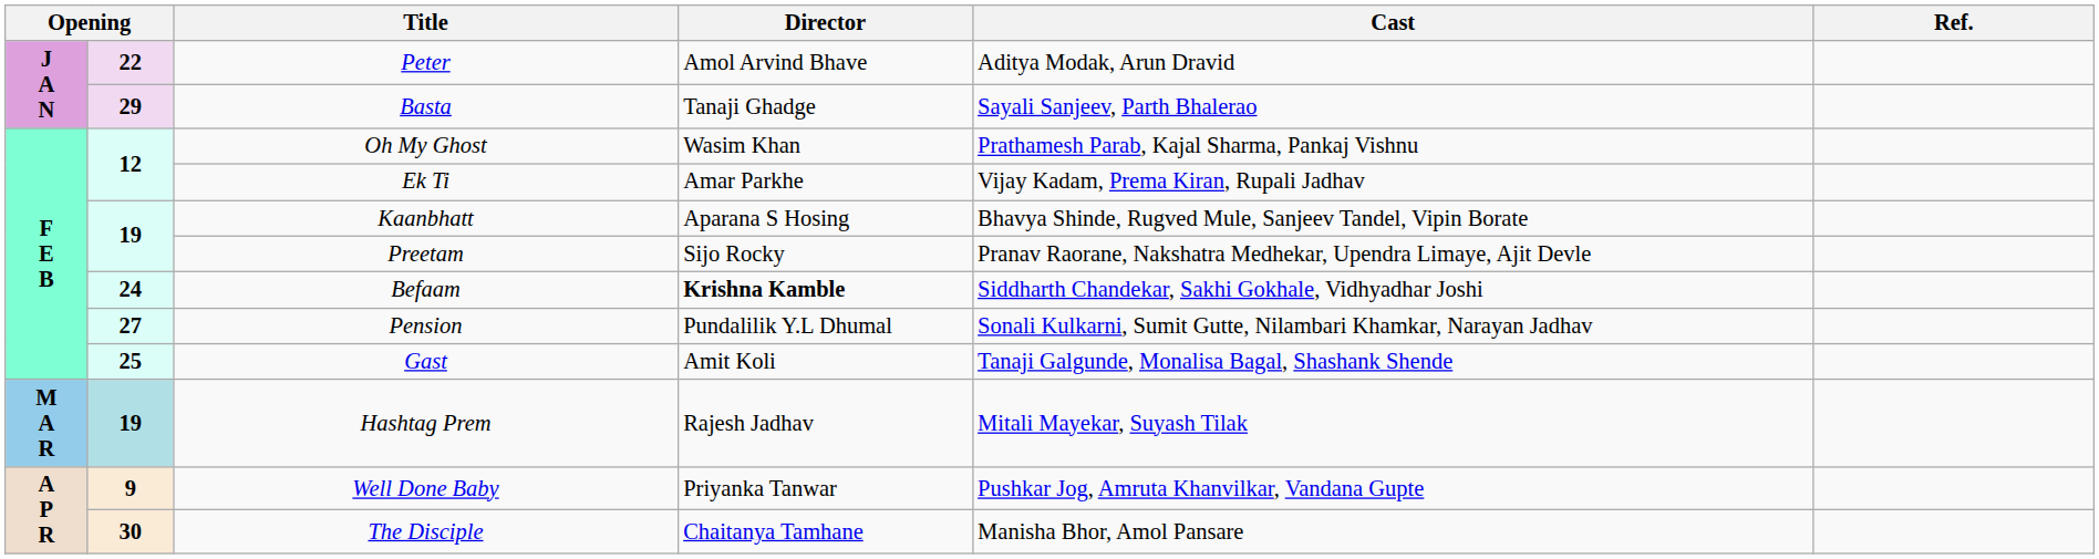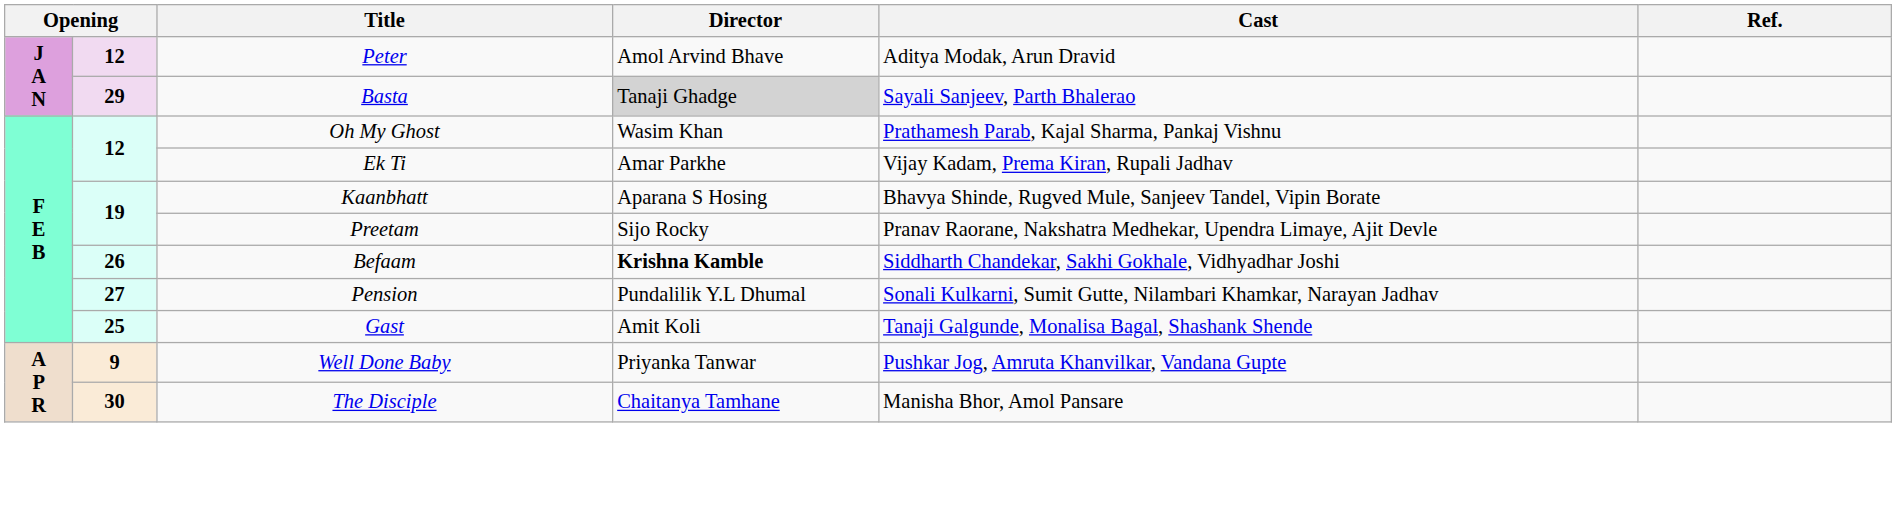Peter | column 2: 22 -> 12
Basta | Director: no background -> lightgrey background
Befaam | column 2: 24 -> 26
- row: M A R | 19 | Hashtag Prem | Rajesh Jadhav | Mitali Mayekar, Suyash Tilak
